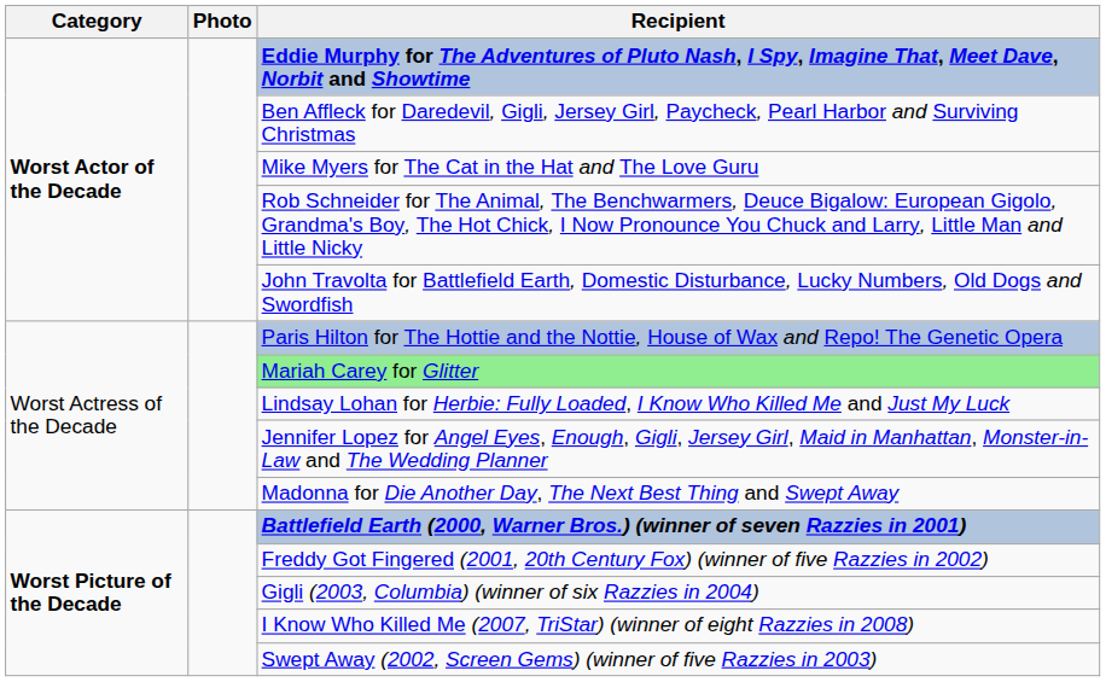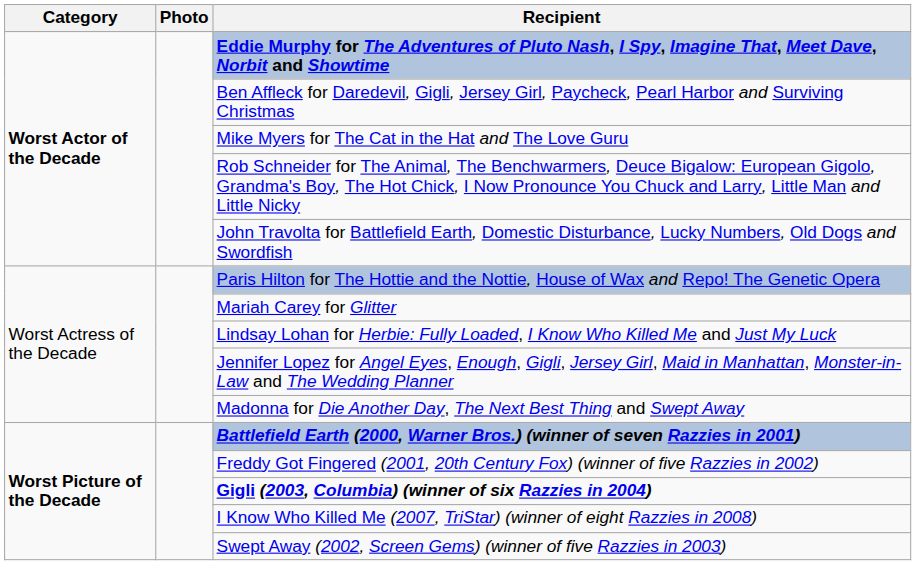Mariah Carey for Glitter | Recipient: lightgreen background -> no background
Gigli (2003, Columbia) (winner of six Razzies in 2004) | Recipient: normal -> bold
